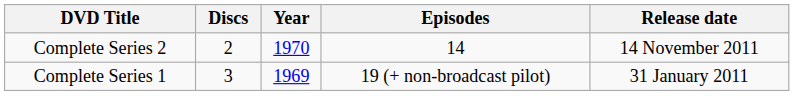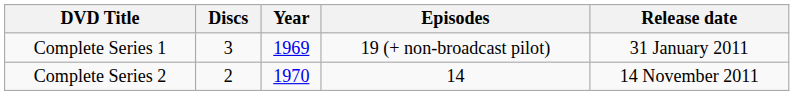rows swapped: Complete Series 1 <-> Complete Series 2
